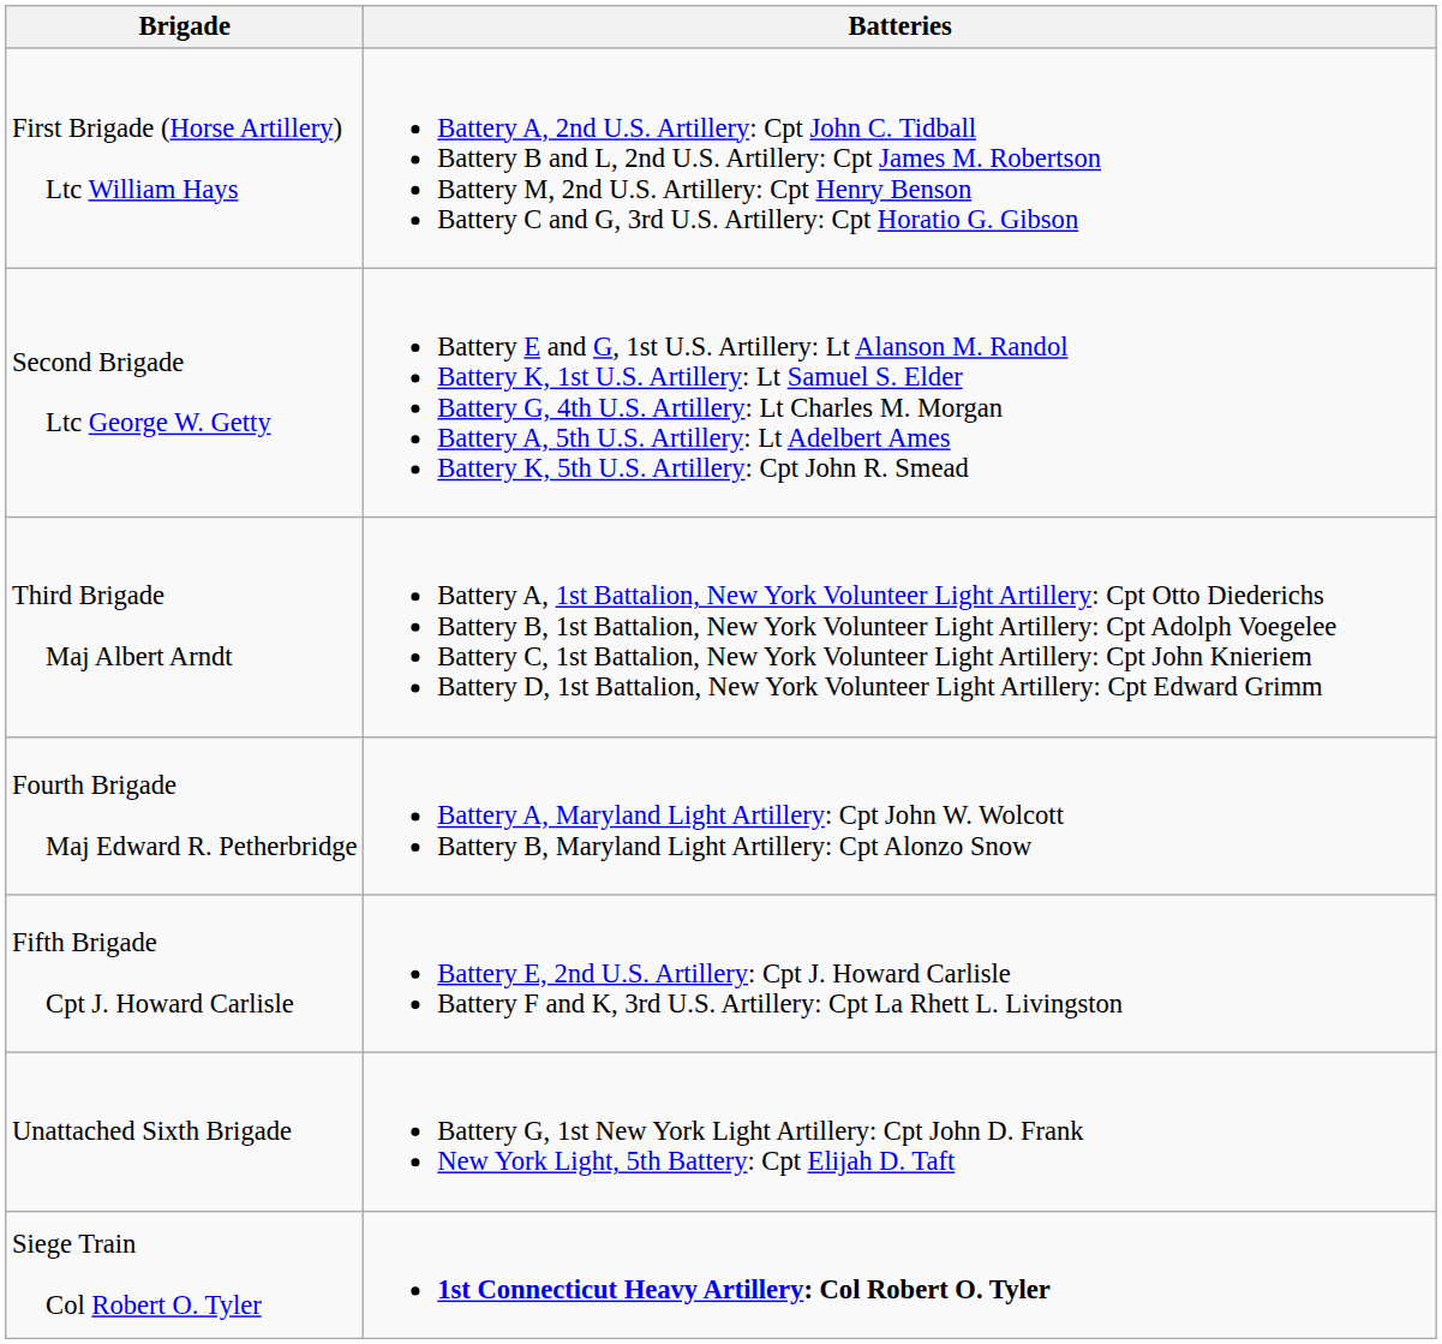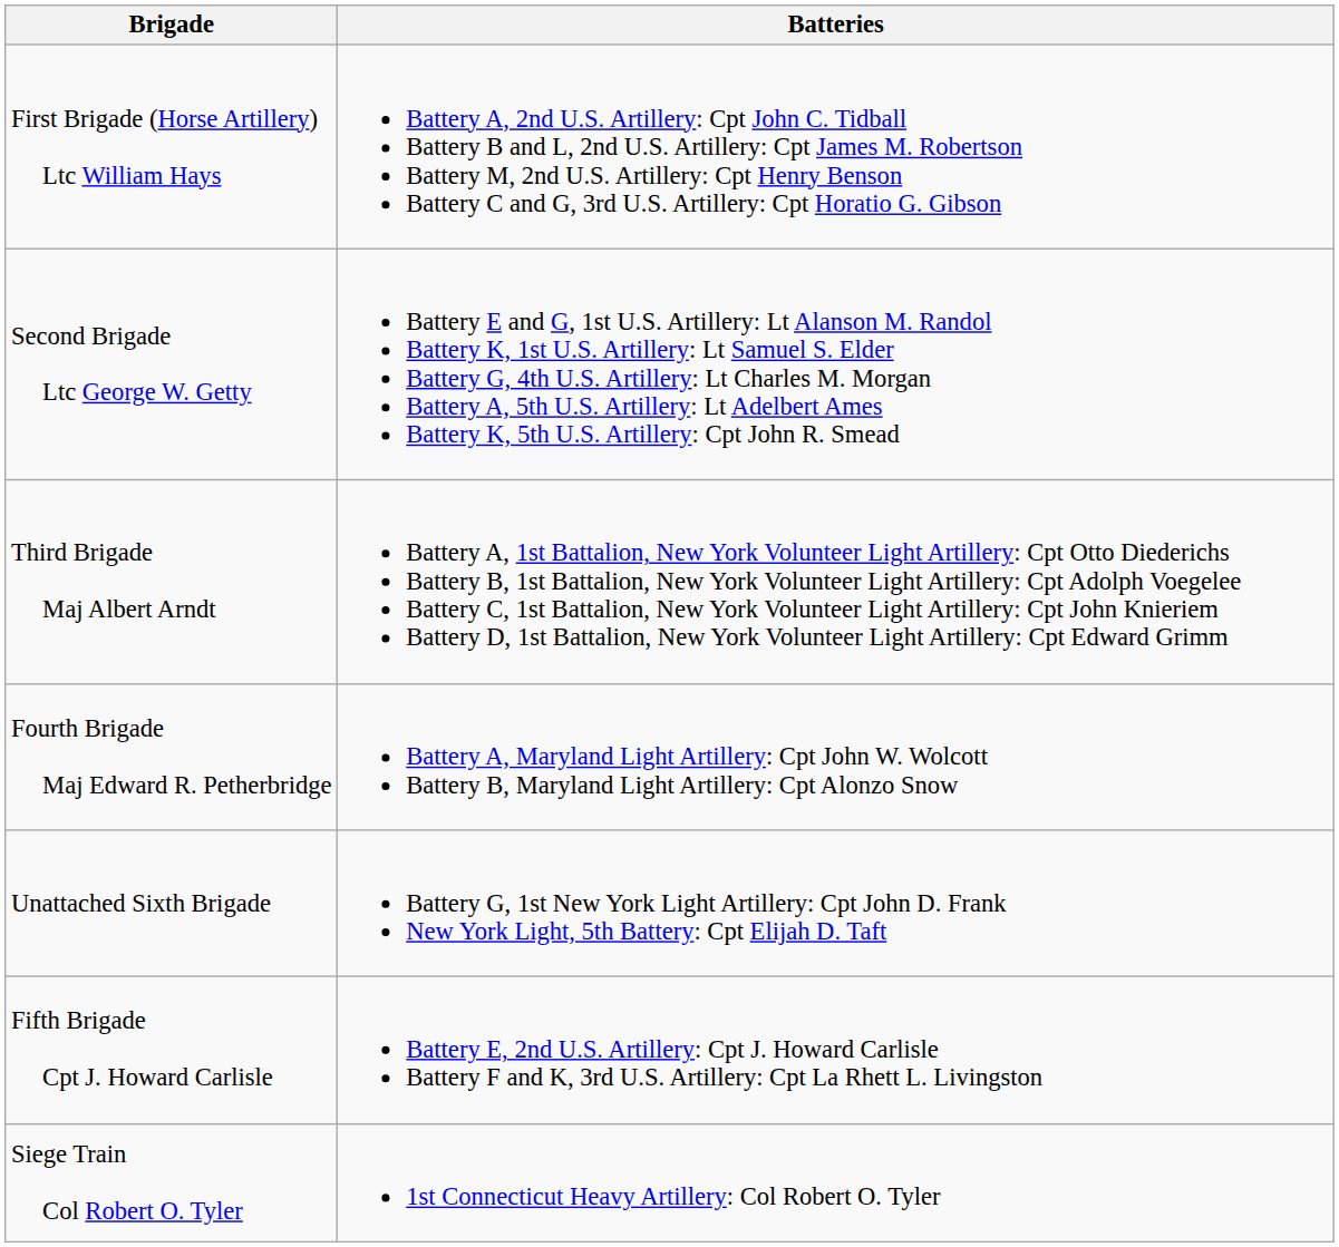rows swapped: Fifth Brigade Cpt J. Howard Carlisle <-> Unattached Sixth Brigade
Siege Train Col Robert O. Tyler | Batteries: bold -> normal
